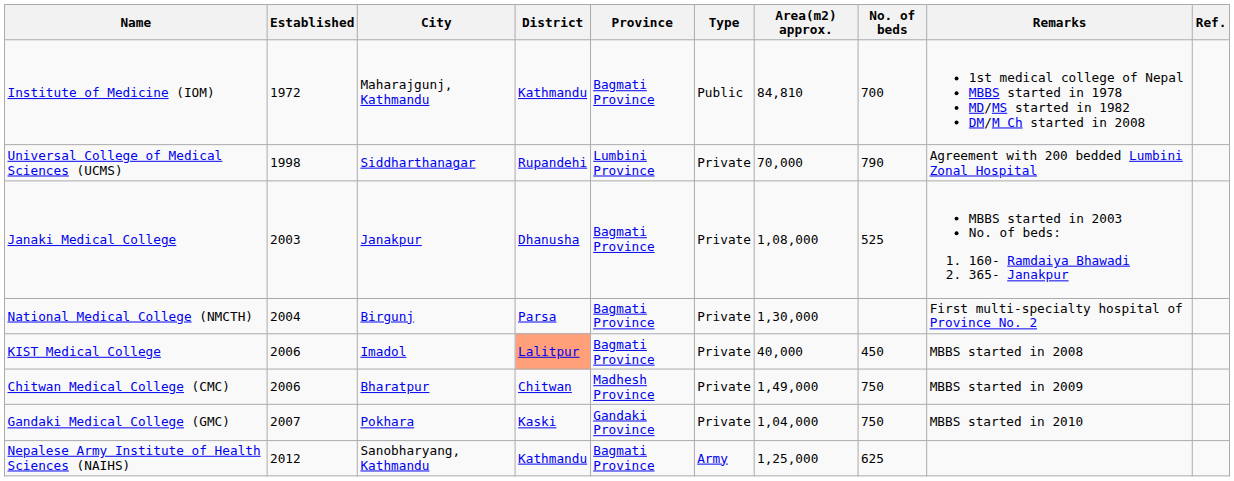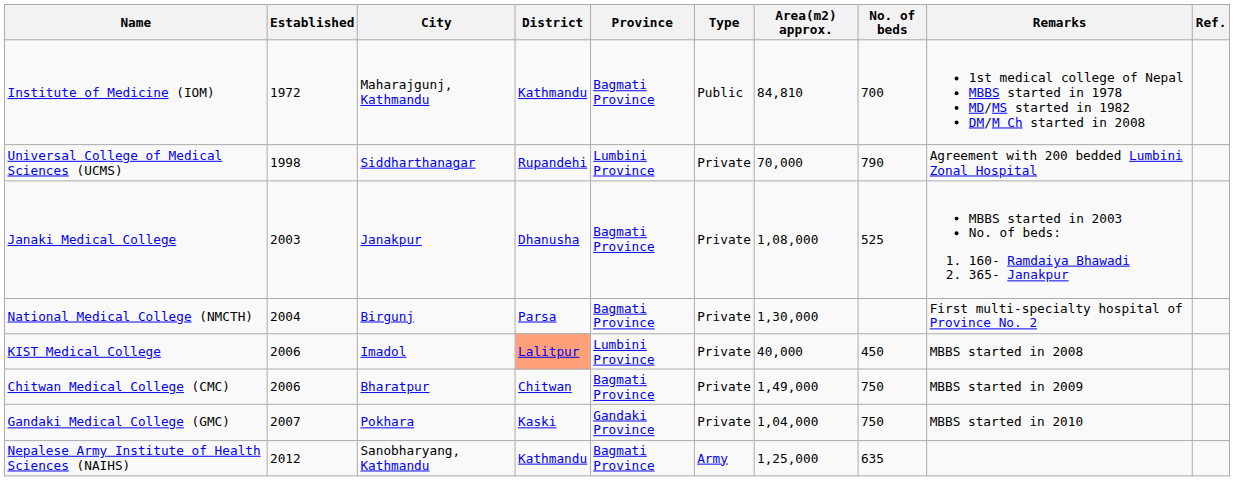KIST Medical College | Province: Bagmati Province -> Lumbini Province
Chitwan Medical College (CMC) | Province: Madhesh Province -> Bagmati Province
Nepalese Army Institute of Health Sciences (NAIHS) | No. of beds: 625 -> 635
